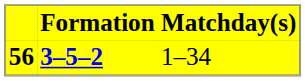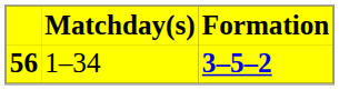columns swapped: Formation <-> Matchday(s)
